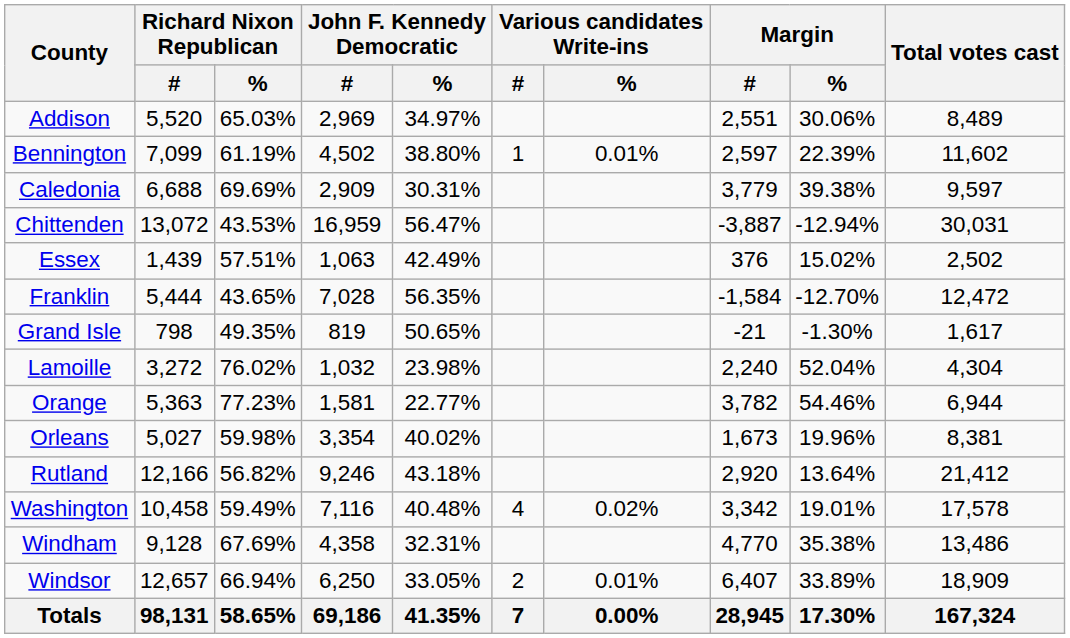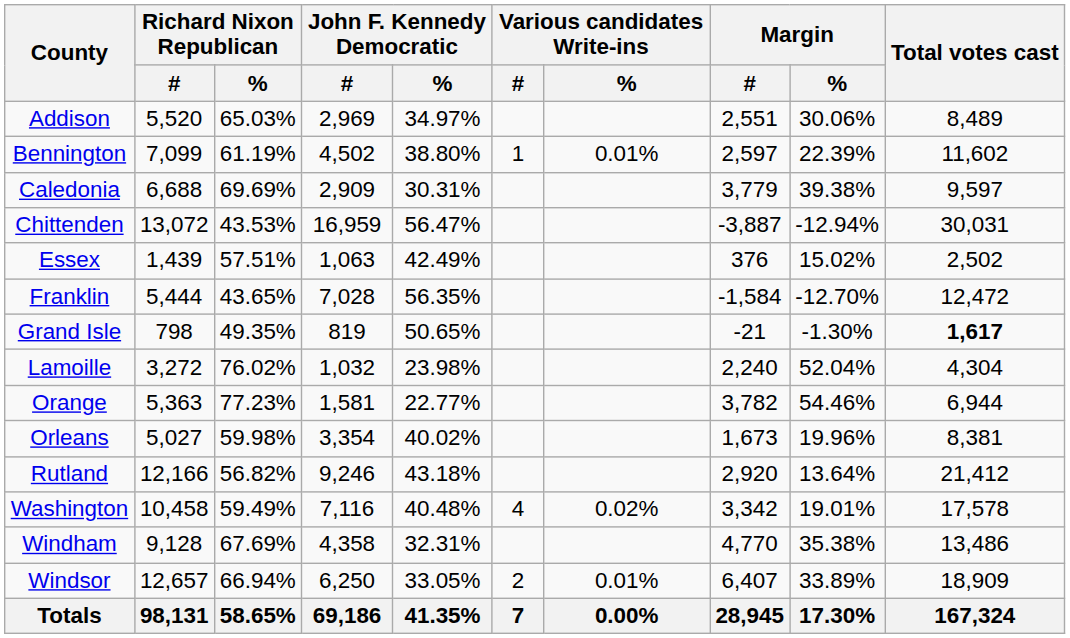Grand Isle | Total votes cast: normal -> bold
